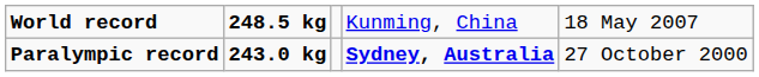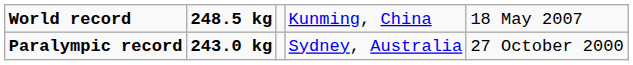Paralympic record | column 4: bold -> normal
